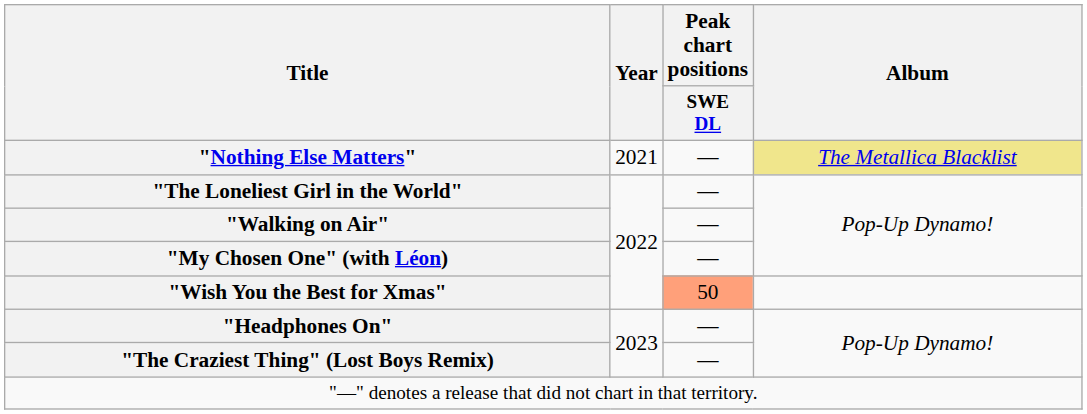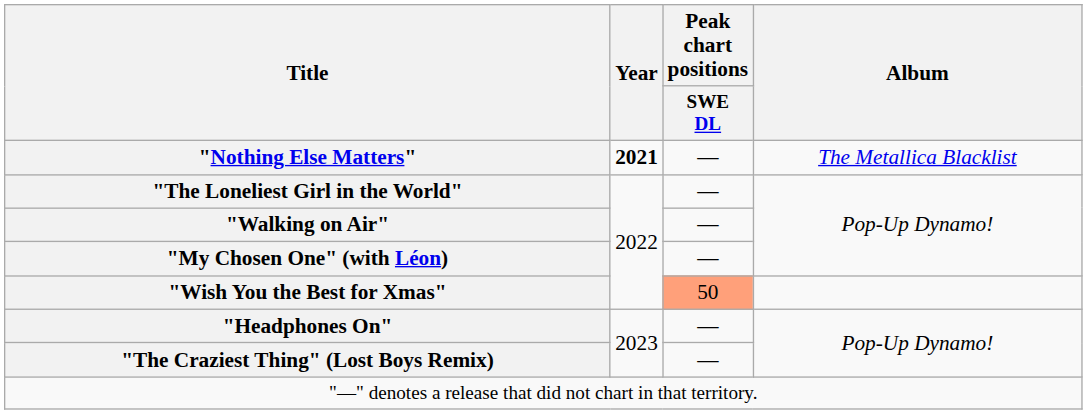"Nothing Else Matters" | Year: normal -> bold
"Nothing Else Matters" | Album: khaki background -> no background
